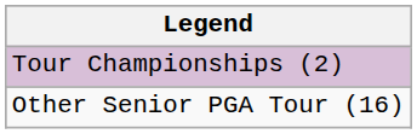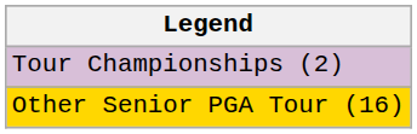row 3 | column 1: no background -> gold background
